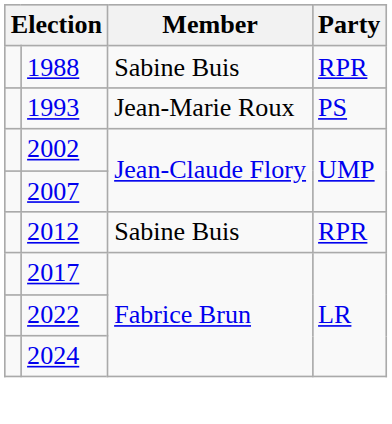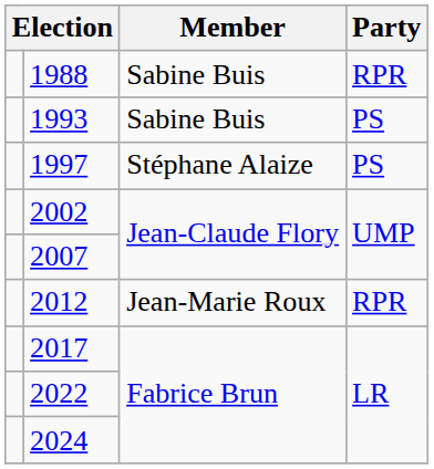1993 | Member: Jean-Marie Roux -> Sabine Buis
+ row: 1997 | Stéphane Alaize | PS
2012 | Member: Sabine Buis -> Jean-Marie Roux
